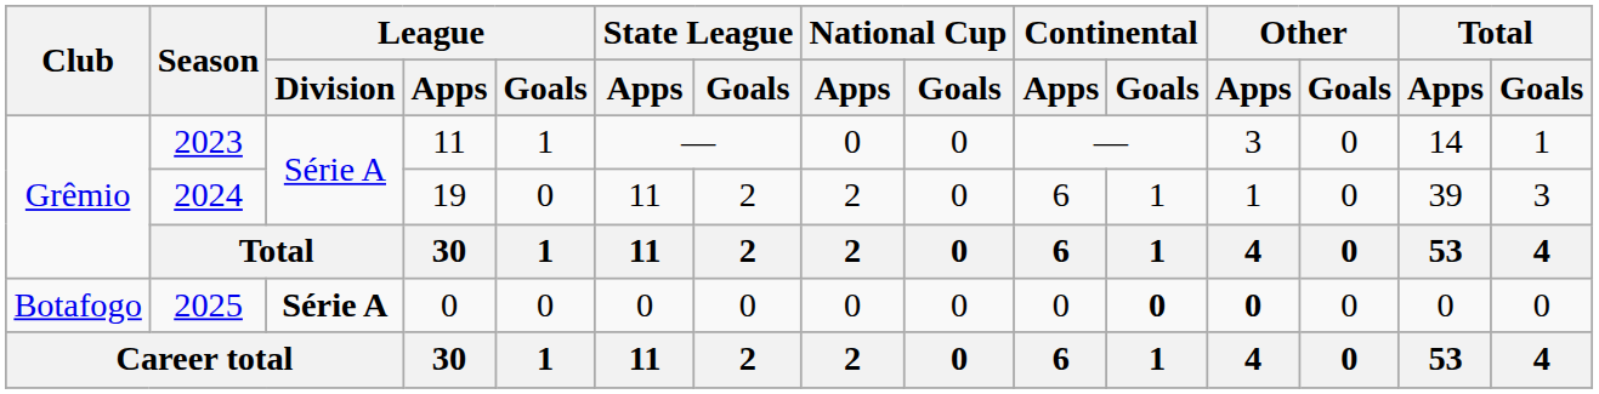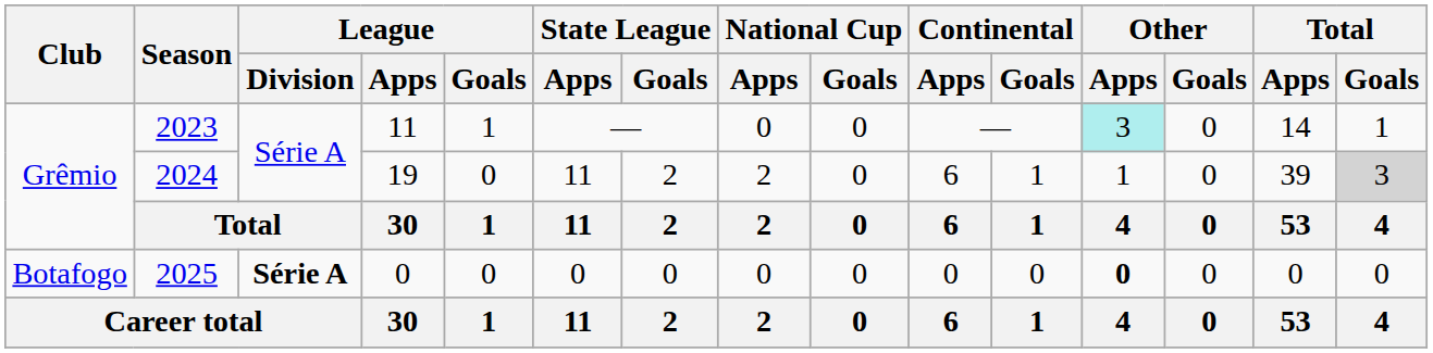2023 | Other / Apps: no background -> paleturquoise background
2024 | Total / Goals: no background -> lightgrey background
2025 | Continental / Goals: bold -> normal
